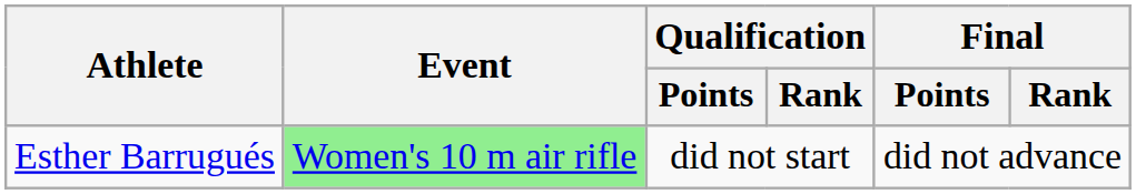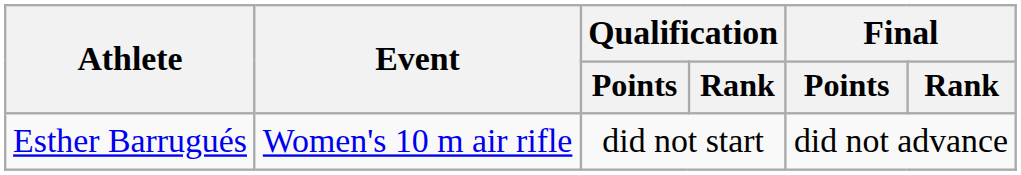Esther Barrugués | Event: lightgreen background -> no background
